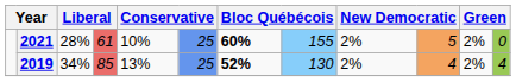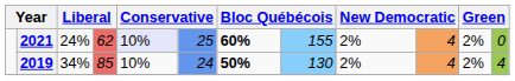2021 | column 3: 28% -> 24%
2021 | column 4: 61 -> 62
2021 | column 5: no background -> lavender background
2021 | column 10: 5 -> 4
2019 | column 5: 13% -> 10%
2019 | column 6: 25 -> 24
2019 | column 7: 52% -> 50%
